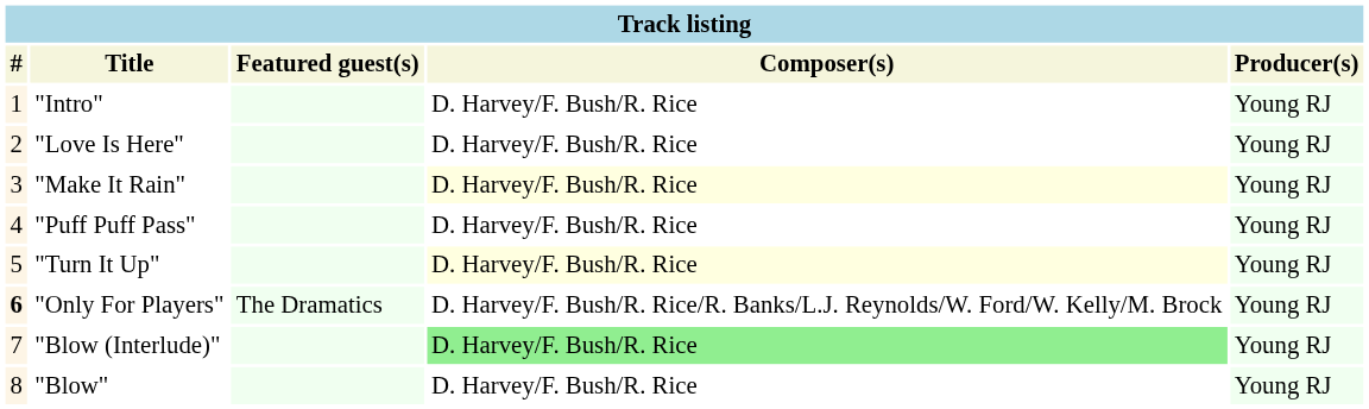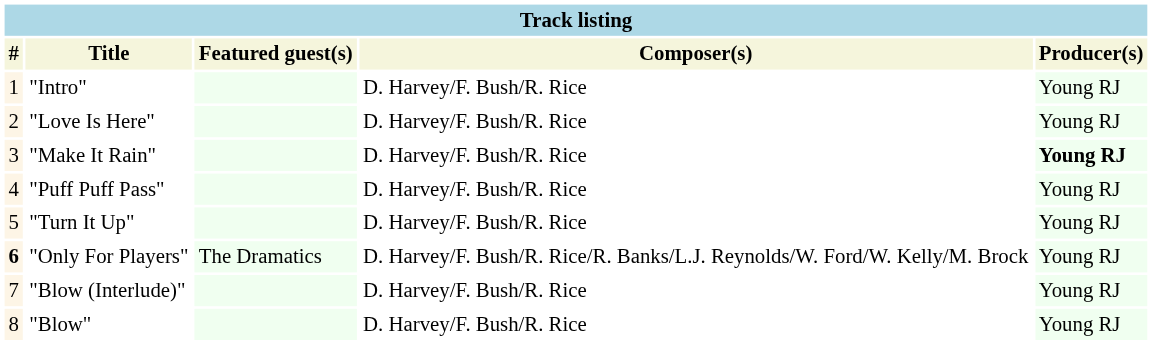"Make It Rain" | column 4: lightyellow background -> no background
"Make It Rain" | column 5: normal -> bold
"Turn It Up" | column 4: lightyellow background -> no background
"Blow (Interlude)" | column 4: lightgreen background -> no background
